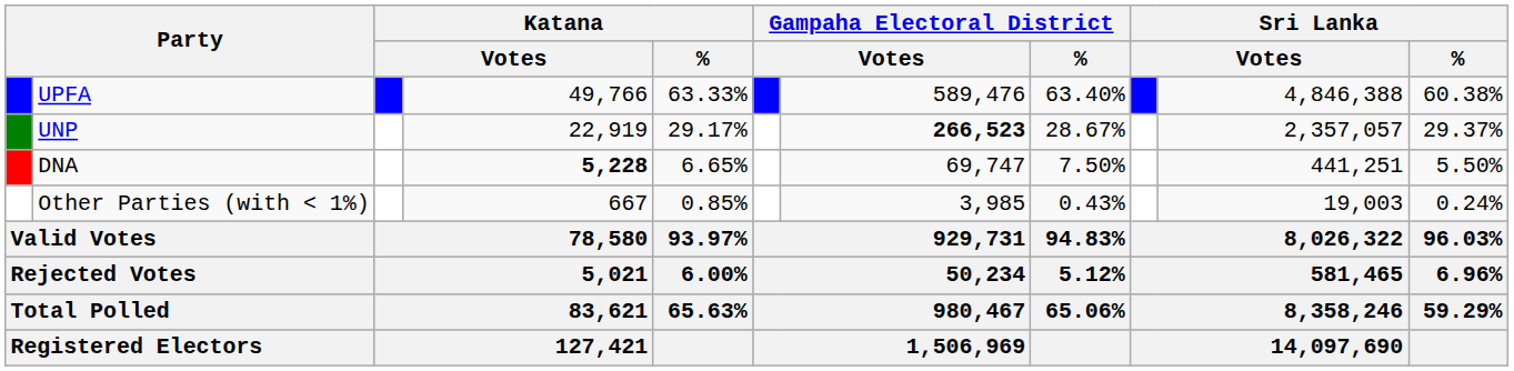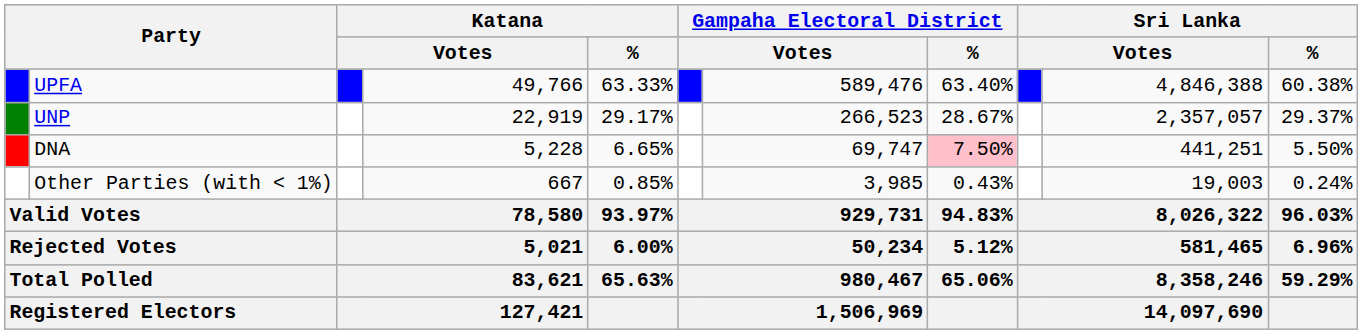UNP | column 7: bold -> normal
DNA | column 4: bold -> normal
DNA | Gampaha Electoral District / %: no background -> pink background
